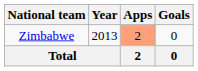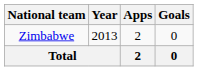Zimbabwe | Apps: lightsalmon background -> no background
